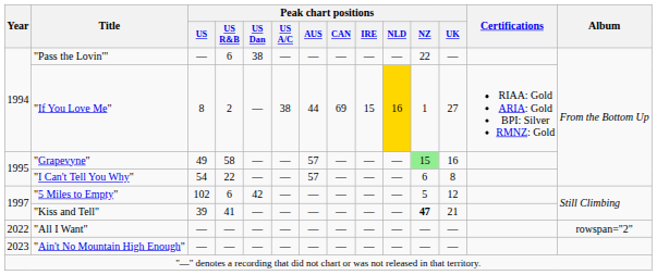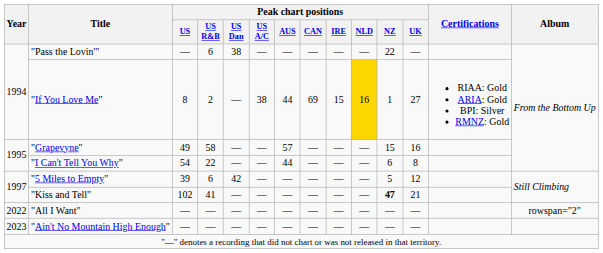"Grapevyne" | Peak chart positions / NZ: lightgreen background -> no background
"I Can't Tell You Why" | Peak chart positions / AUS: 57 -> 44
"5 Miles to Empty" | Peak chart positions / US: 102 -> 39
"Kiss and Tell" | Peak chart positions / US: 39 -> 102
